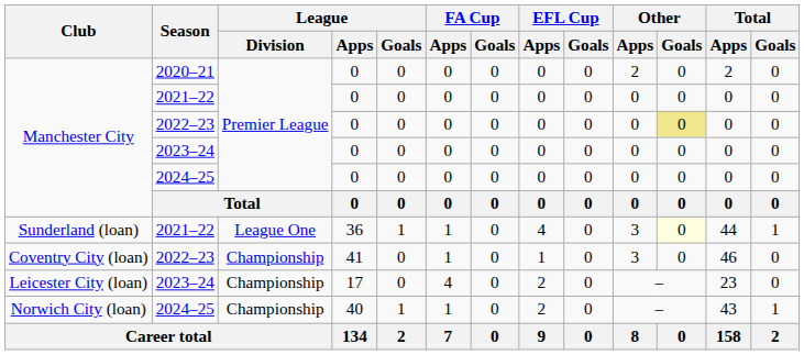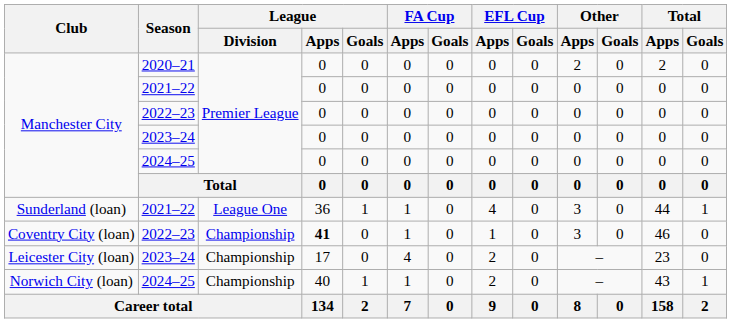Manchester City / 2022–23 | Other / Goals: khaki background -> no background
Sunderland (loan) | Other / Goals: lightyellow background -> no background
Coventry City (loan) | League / Apps: normal -> bold
